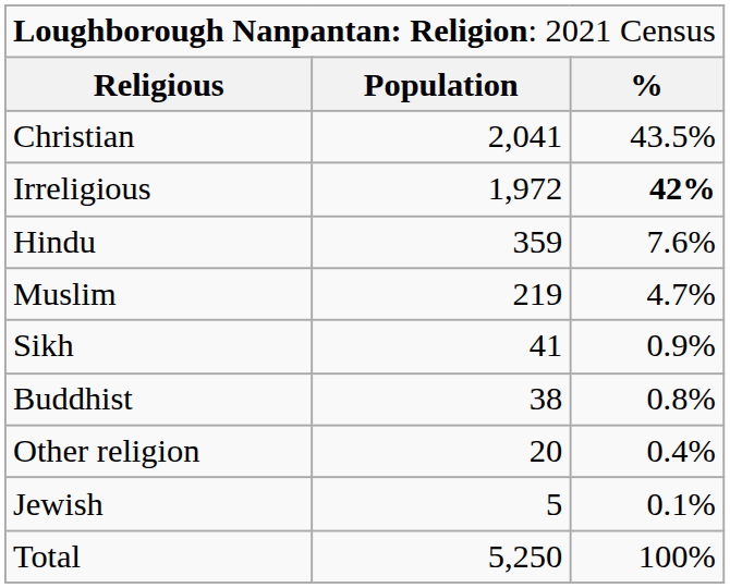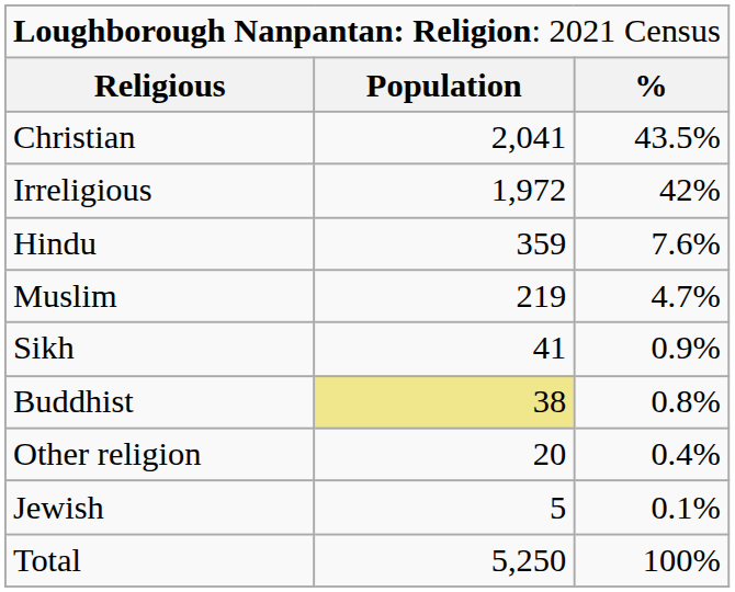Irreligious | column 3: bold -> normal
Buddhist | column 2: no background -> khaki background
